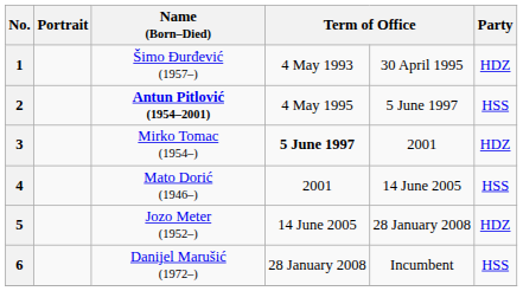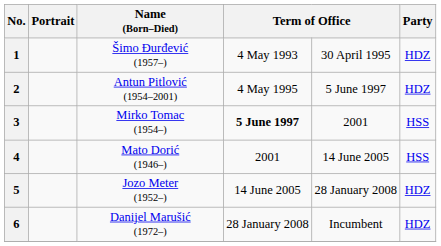2 | Name (Born–Died): bold -> normal
2 | Party: HSS -> HDZ
3 | Party: HDZ -> HSS
6 | Party: HSS -> HDZ
